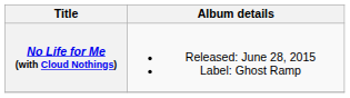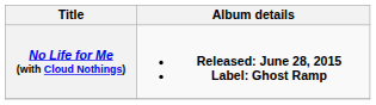No Life for Me (with Cloud Nothings) | Album details: normal -> bold
